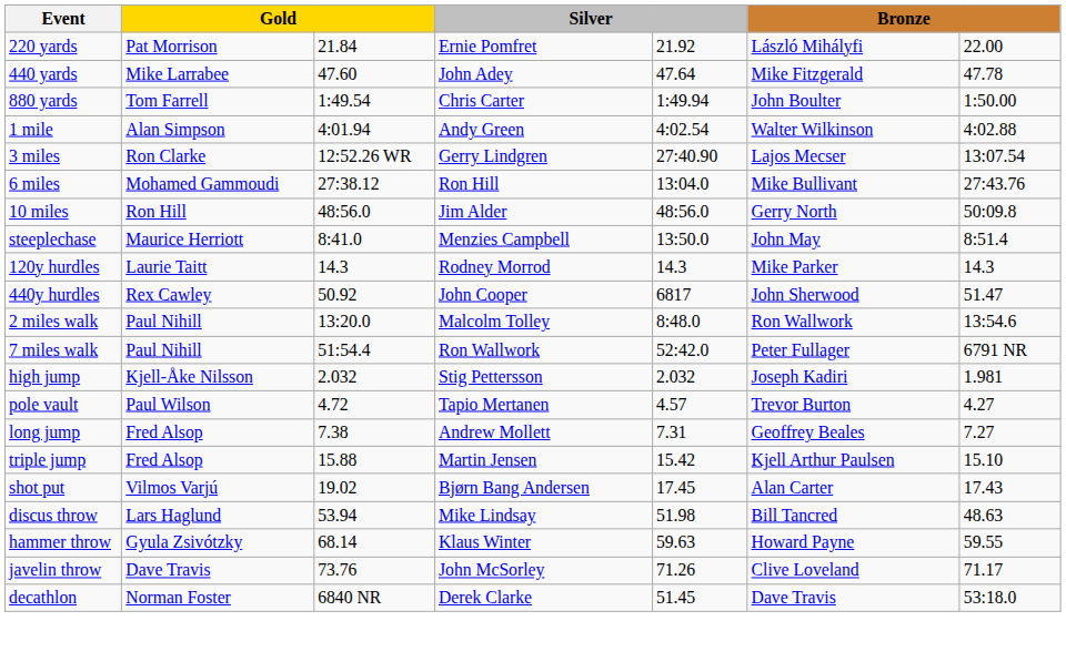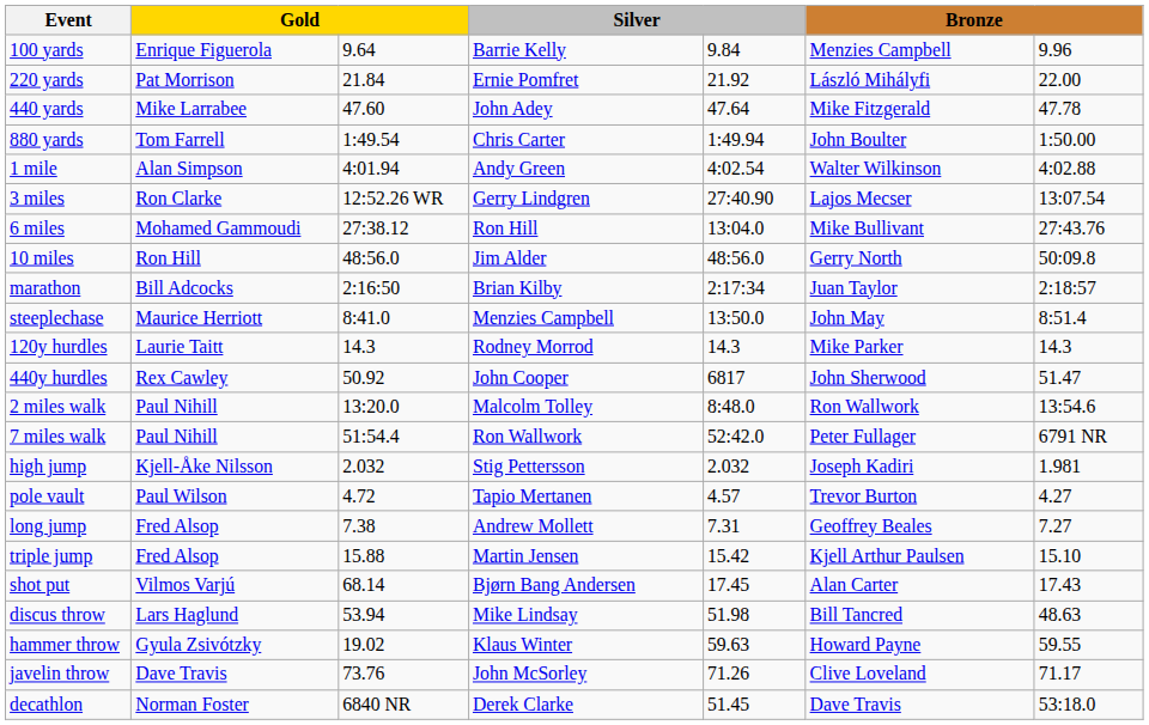+ row: 100 yards | Enrique Figuerola | 9.64 | Barrie Kelly | 9.84 | Menzies Campbell | 9.96
+ row: marathon | Bill Adcocks | 2:16:50 | Brian Kilby | 2:17:34 | Juan Taylor | 2:18:57
shot put | column 3: 19.02 -> 68.14
hammer throw | column 3: 68.14 -> 19.02
